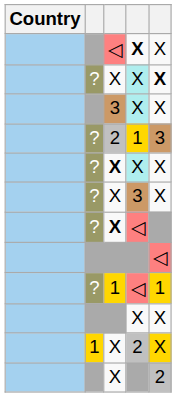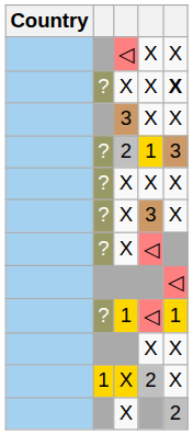row 2 | column 4: bold -> normal
row 3 | column 4: paleturquoise background -> no background
row 4 | column 4: paleturquoise background -> no background
row 6 | column 3: bold -> normal
row 6 | column 4: paleturquoise background -> no background
row 8 | column 3: bold -> normal
row 12 | column 3: no background -> gold background
row 12 | column 5: gold background -> no background
